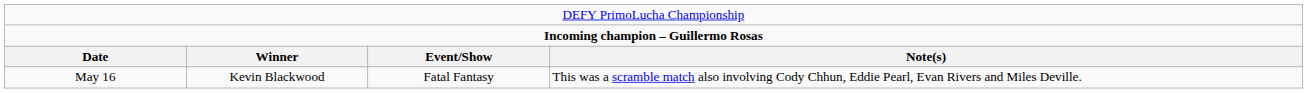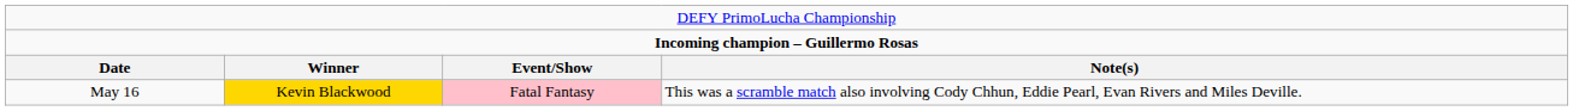May 16 | column 2: no background -> gold background
May 16 | column 3: no background -> pink background
